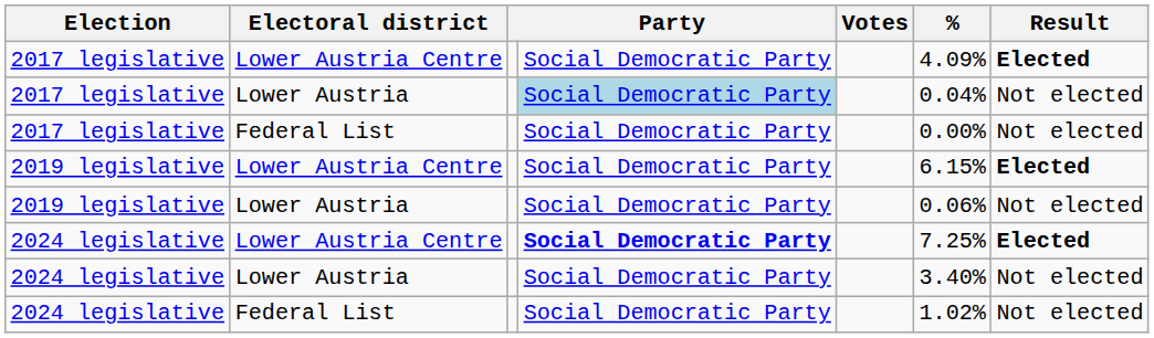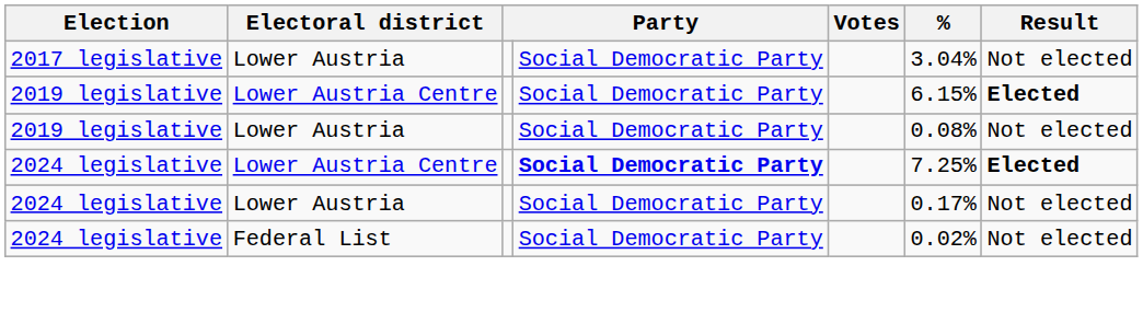- row: 2017 legislative | Lower Austria Centre | Social Democratic Party | 4.09% | Elected
2017 legislative / Lower Austria | column 4: lightblue background -> no background
2017 legislative / Lower Austria | %: 0.04% -> 3.04%
- row: 2017 legislative | Federal List | Social Democratic Party | 0.00% | Not elected
2019 legislative / Lower Austria | %: 0.06% -> 0.08%
2024 legislative / Lower Austria | %: 3.40% -> 0.17%
2024 legislative / Federal List | %: 1.02% -> 0.02%
